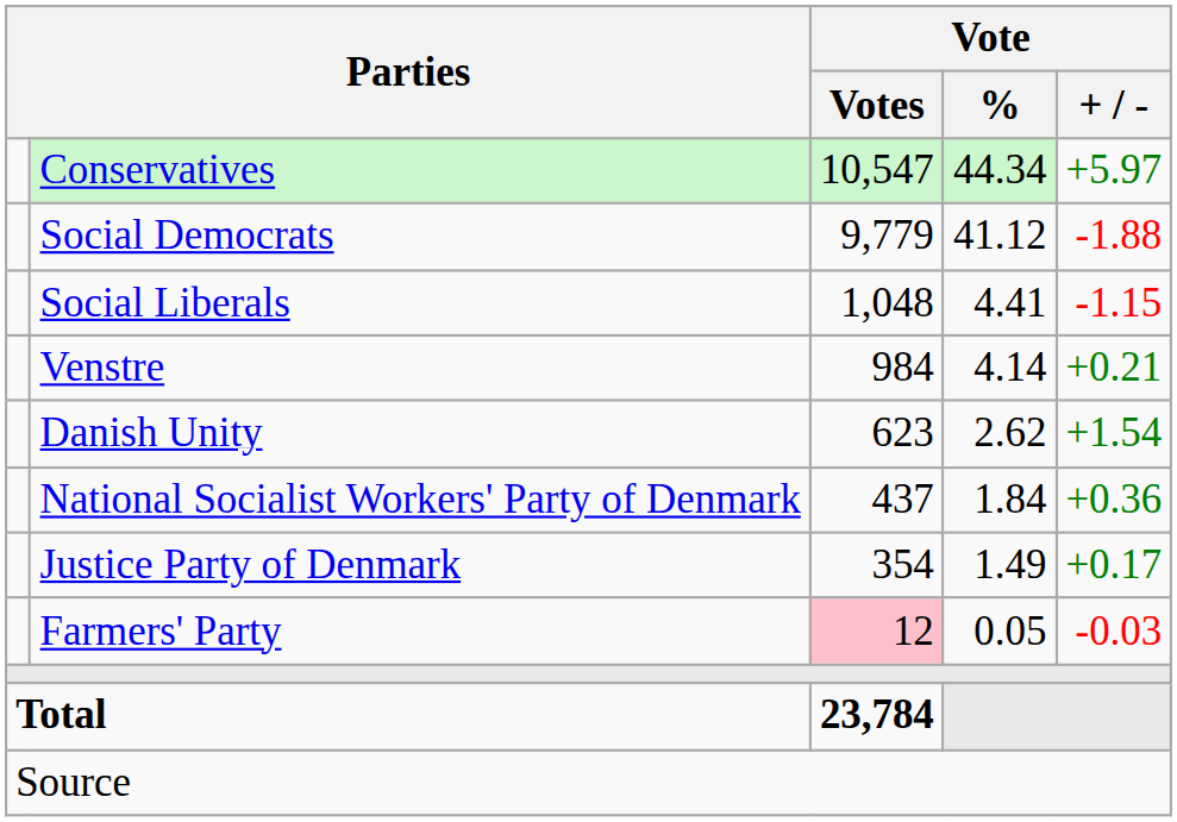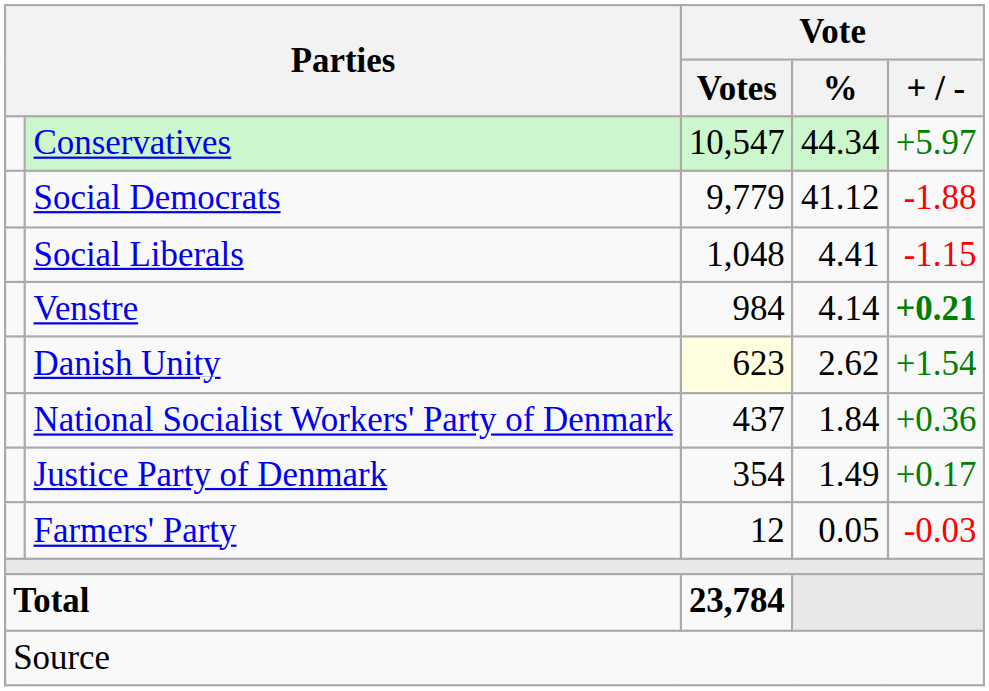Venstre | Vote / + / -: normal -> bold
Danish Unity | Vote / Votes: no background -> lightyellow background
Farmers' Party | Vote / Votes: pink background -> no background
